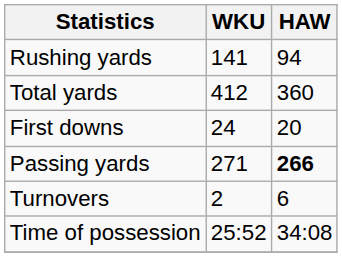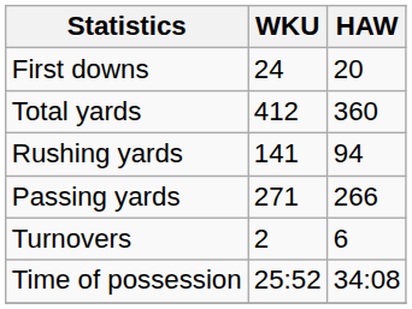rows swapped: First downs <-> Rushing yards
Passing yards | HAW: bold -> normal
